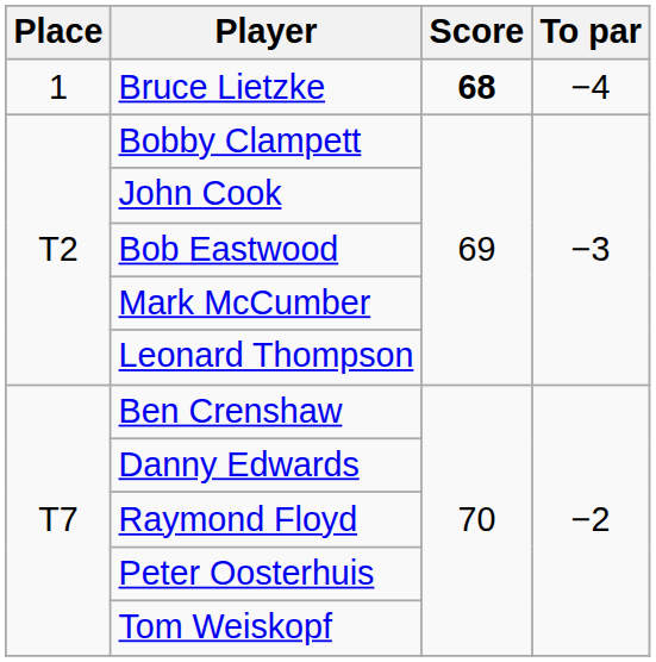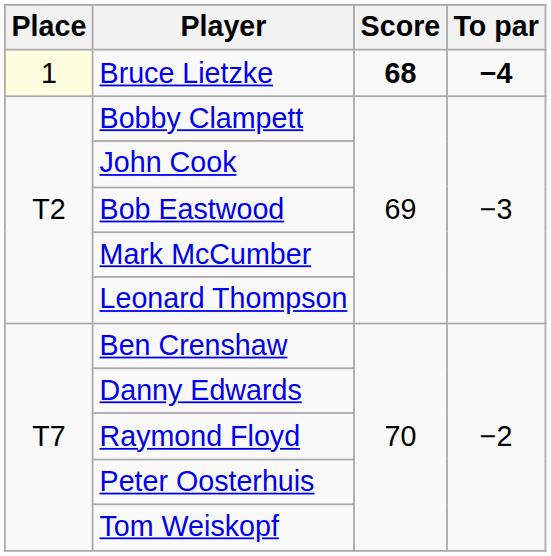Bruce Lietzke | Place: no background -> lightyellow background
Bruce Lietzke | To par: normal -> bold
